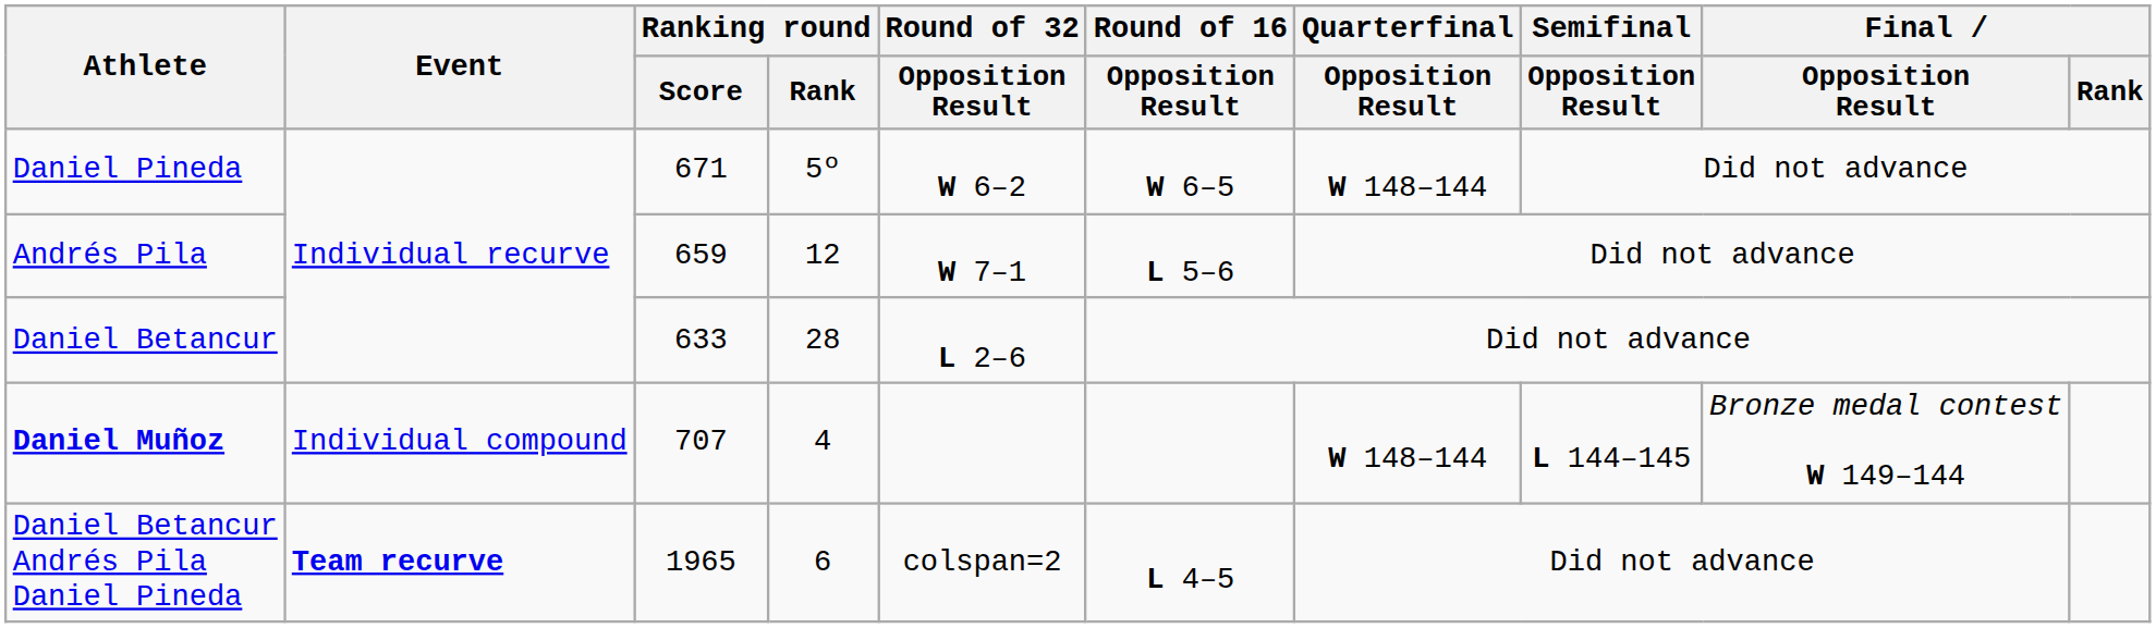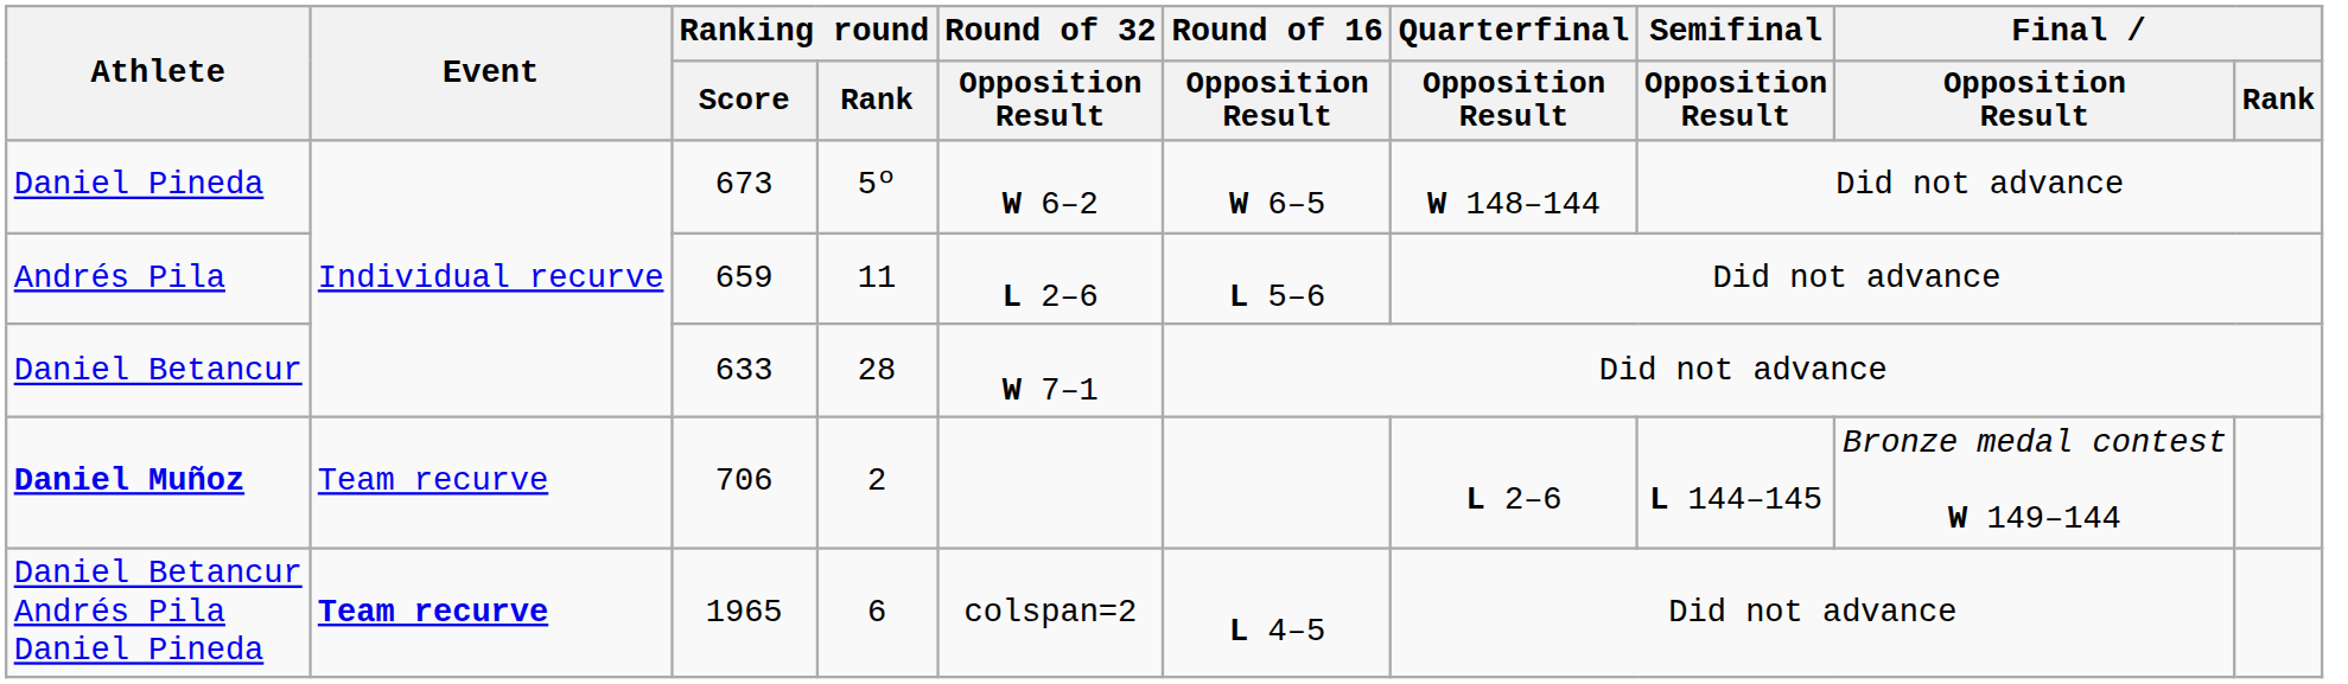Daniel Pineda | Ranking round / Score: 671 -> 673
Andrés Pila | Ranking round / Rank: 12 -> 11
Andrés Pila | Round of 32 / Opposition Result: W 7–1 -> L 2–6
Daniel Betancur | Round of 32 / Opposition Result: L 2–6 -> W 7–1
Daniel Muñoz | Event: Individual compound -> Team recurve
Daniel Muñoz | Ranking round / Score: 707 -> 706
Daniel Muñoz | Ranking round / Rank: 4 -> 2
Daniel Muñoz | Quarterfinal / Opposition Result: W 148–144 -> L 2–6
